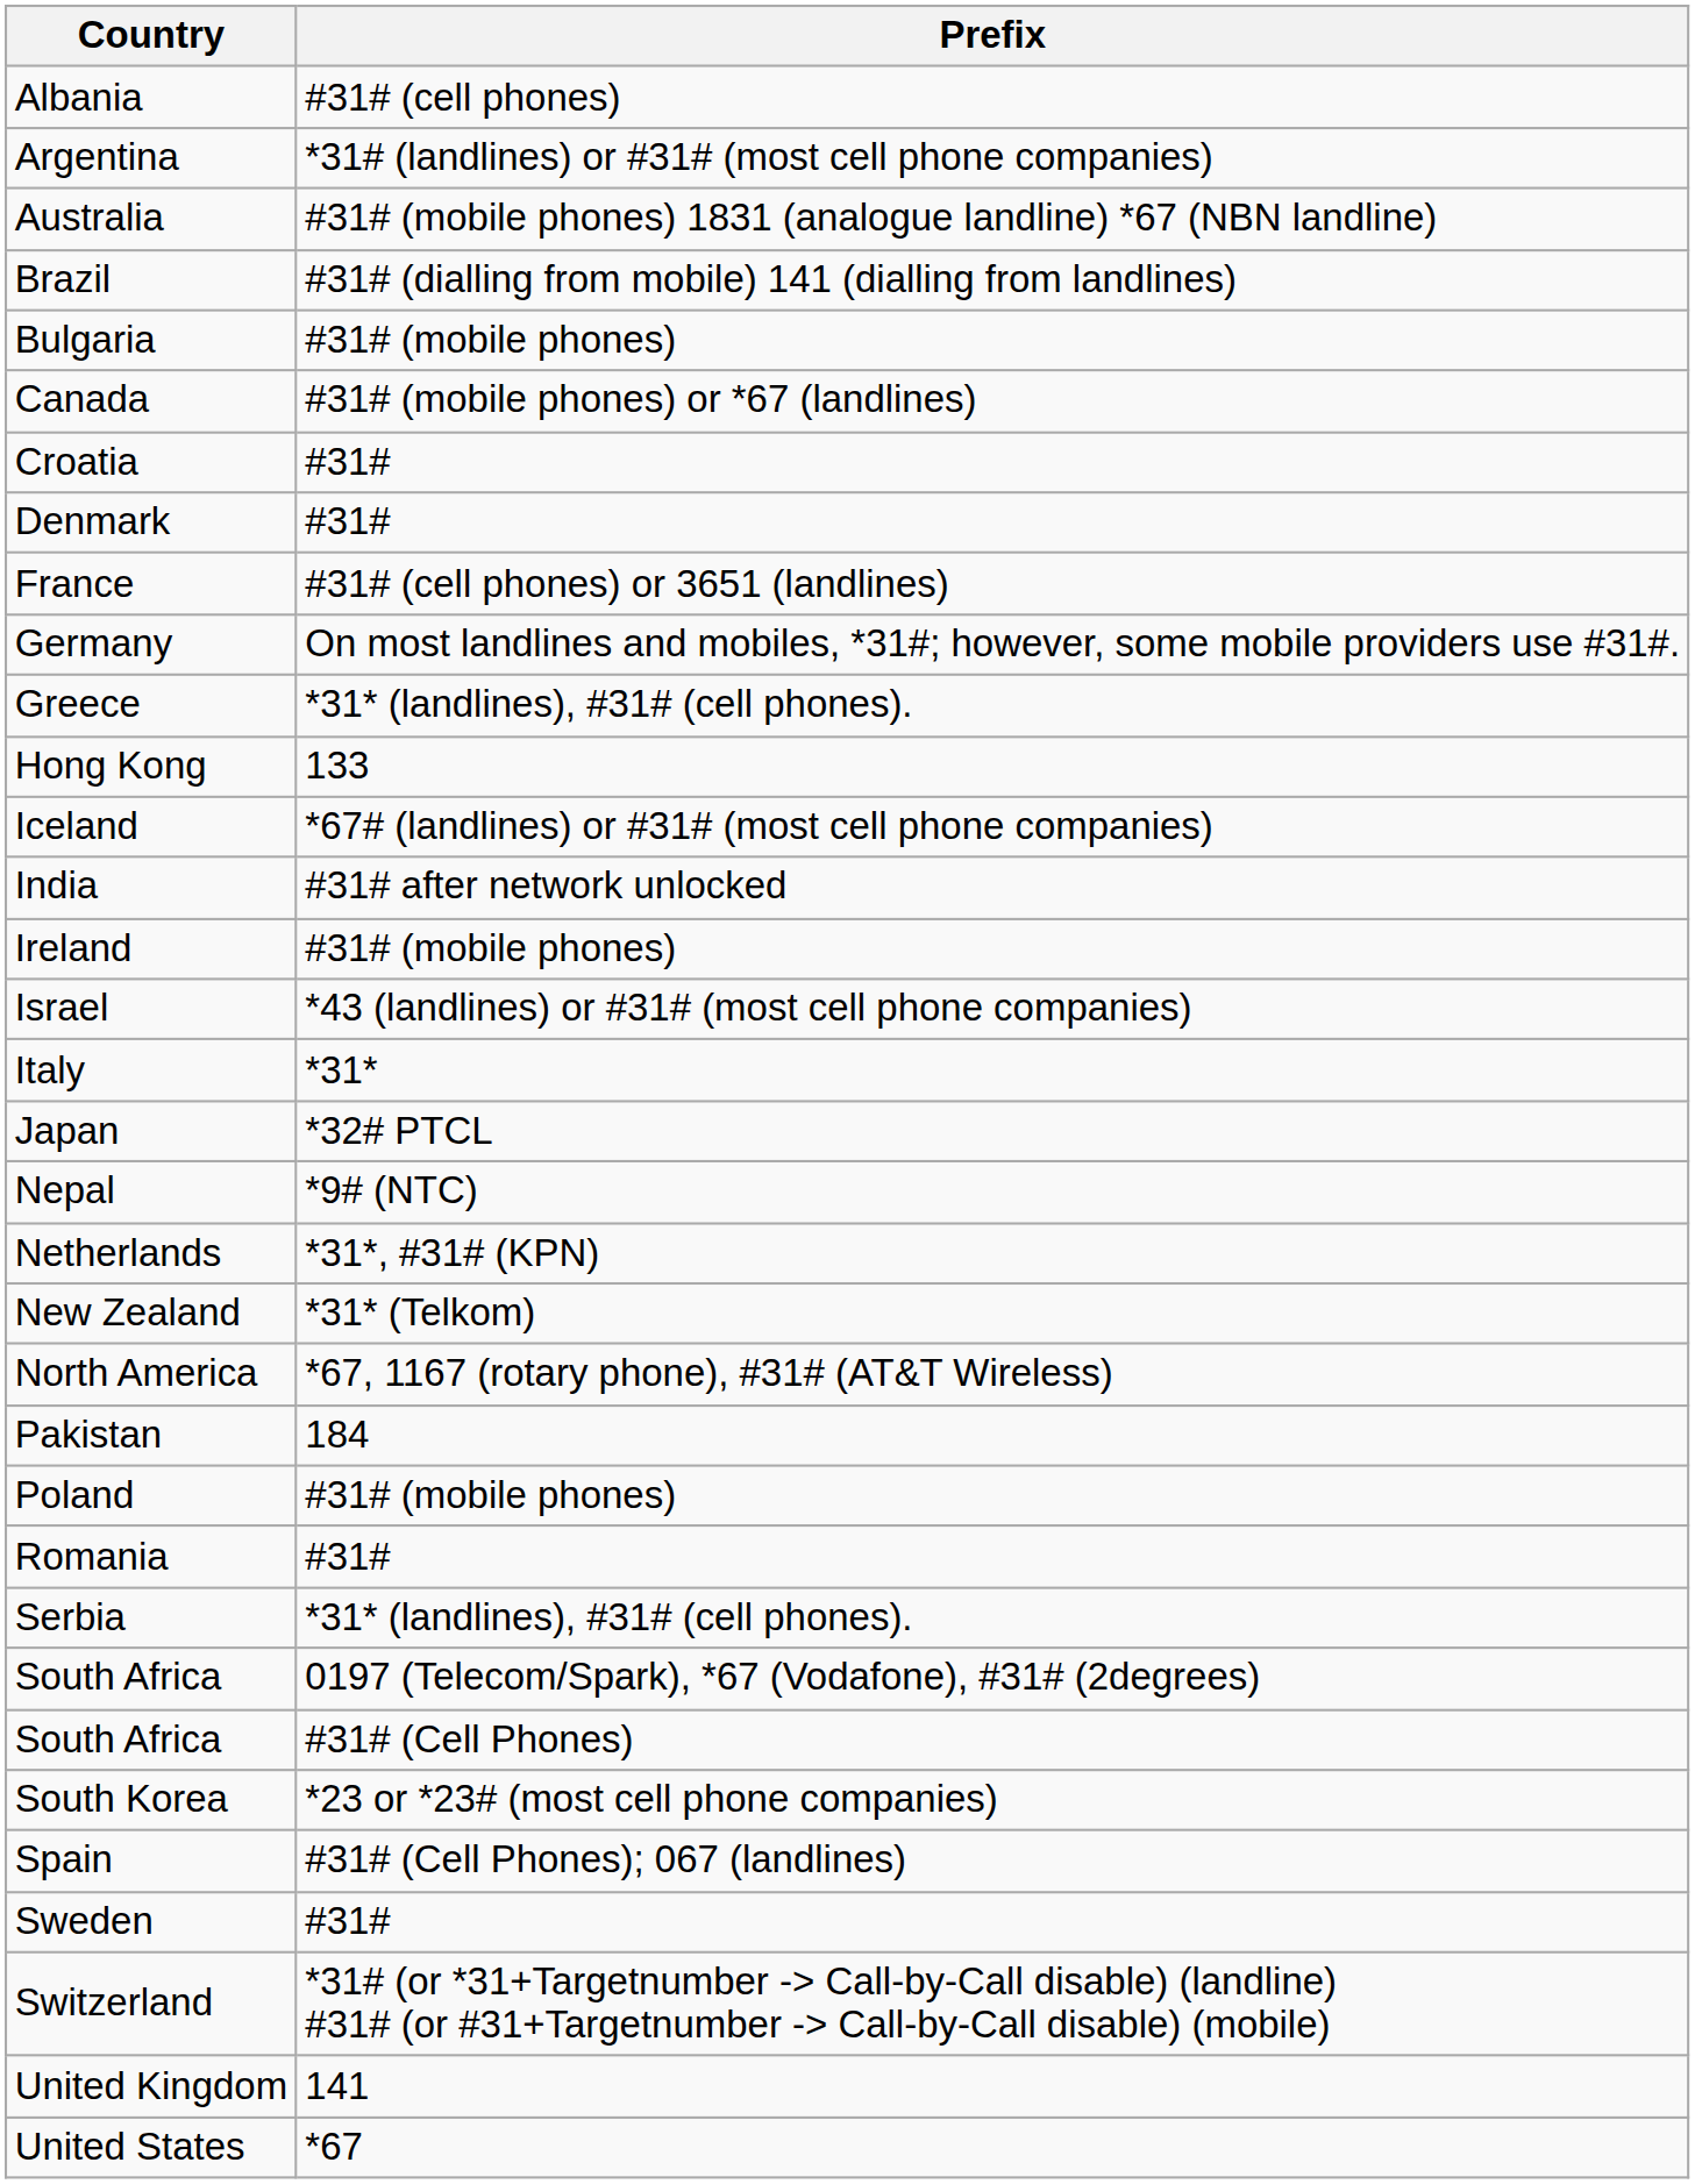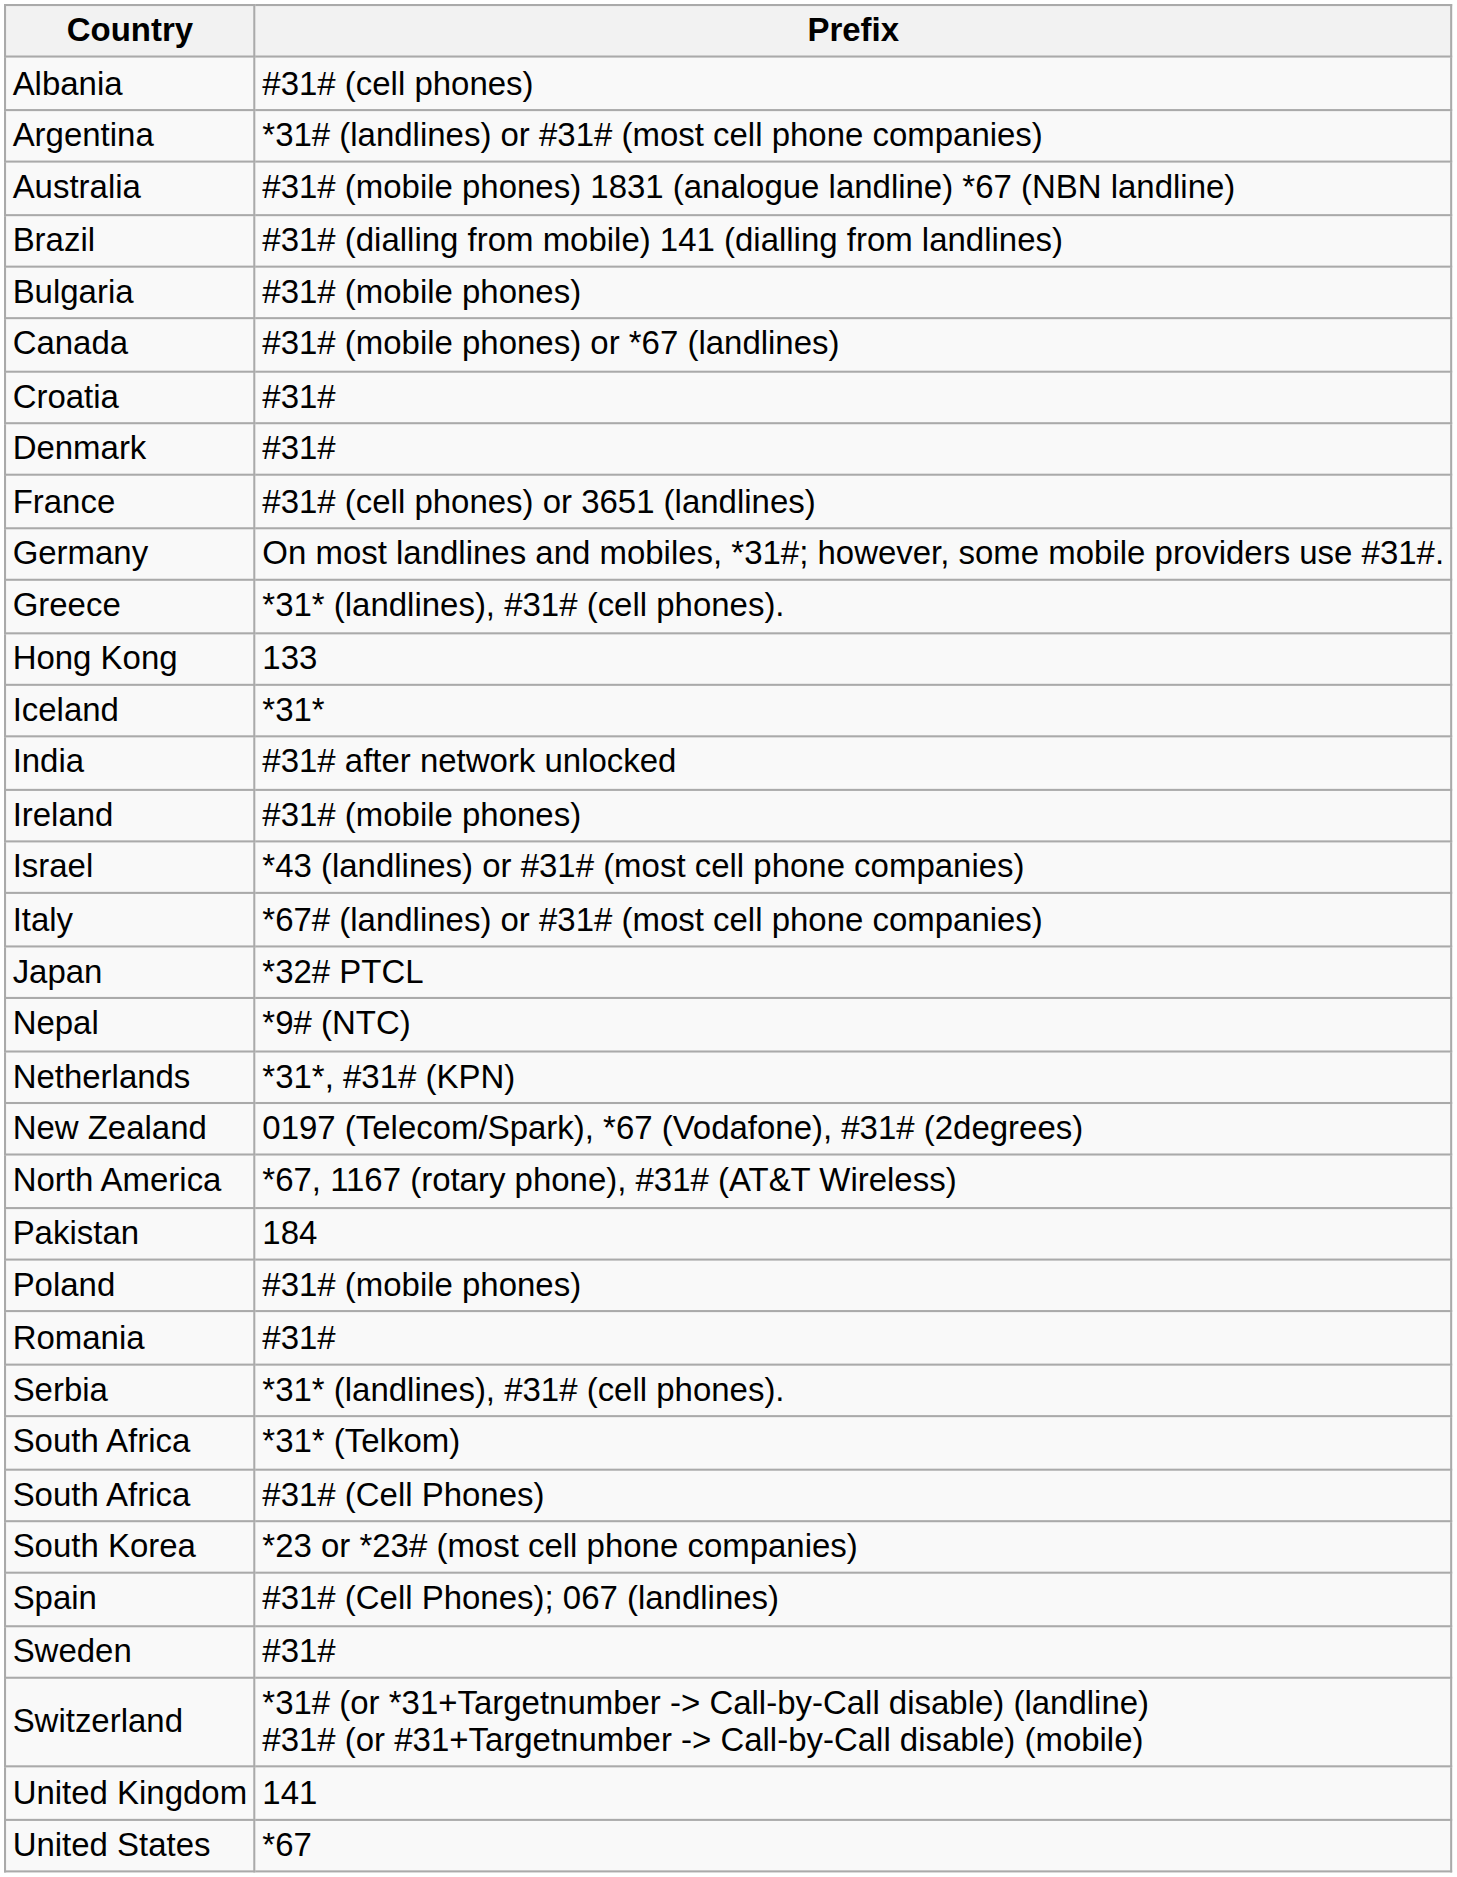row 14 | Prefix: *67# (landlines) or #31# (most cell phone companies) -> *31*
row 18 | Prefix: *31* -> *67# (landlines) or #31# (most cell phone companies)
row 22 | Prefix: *31* (Telkom) -> 0197 (Telecom/Spark), *67 (Vodafone), #31# (2degrees)
row 28 | Prefix: 0197 (Telecom/Spark), *67 (Vodafone), #31# (2degrees) -> *31* (Telkom)
